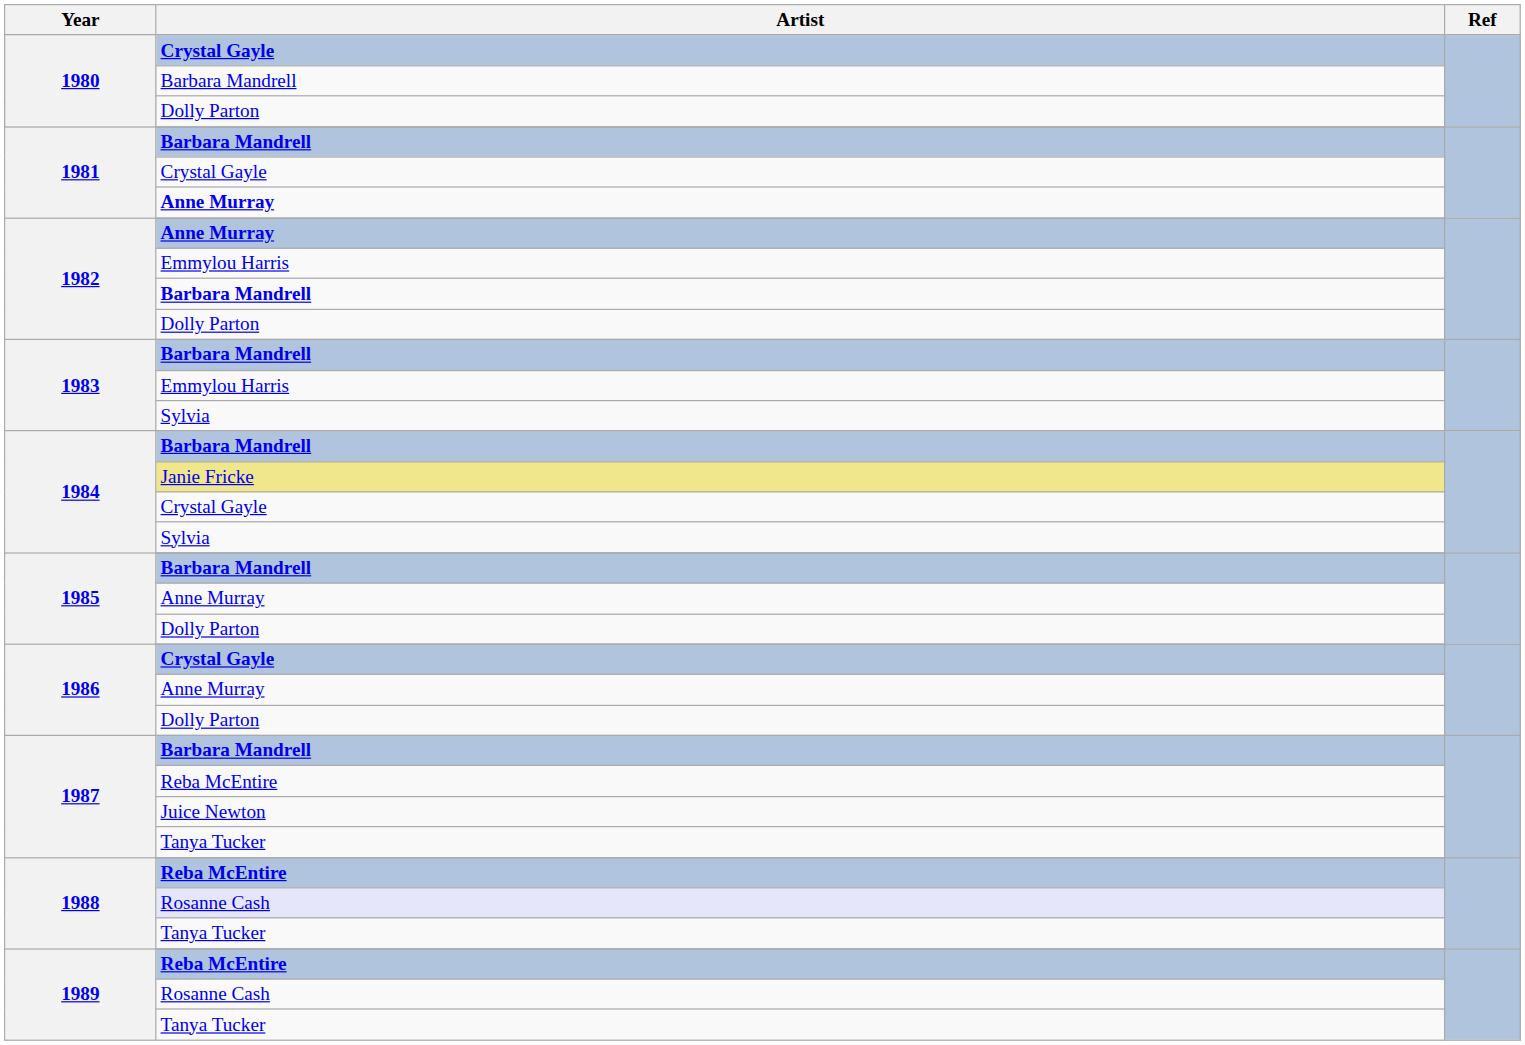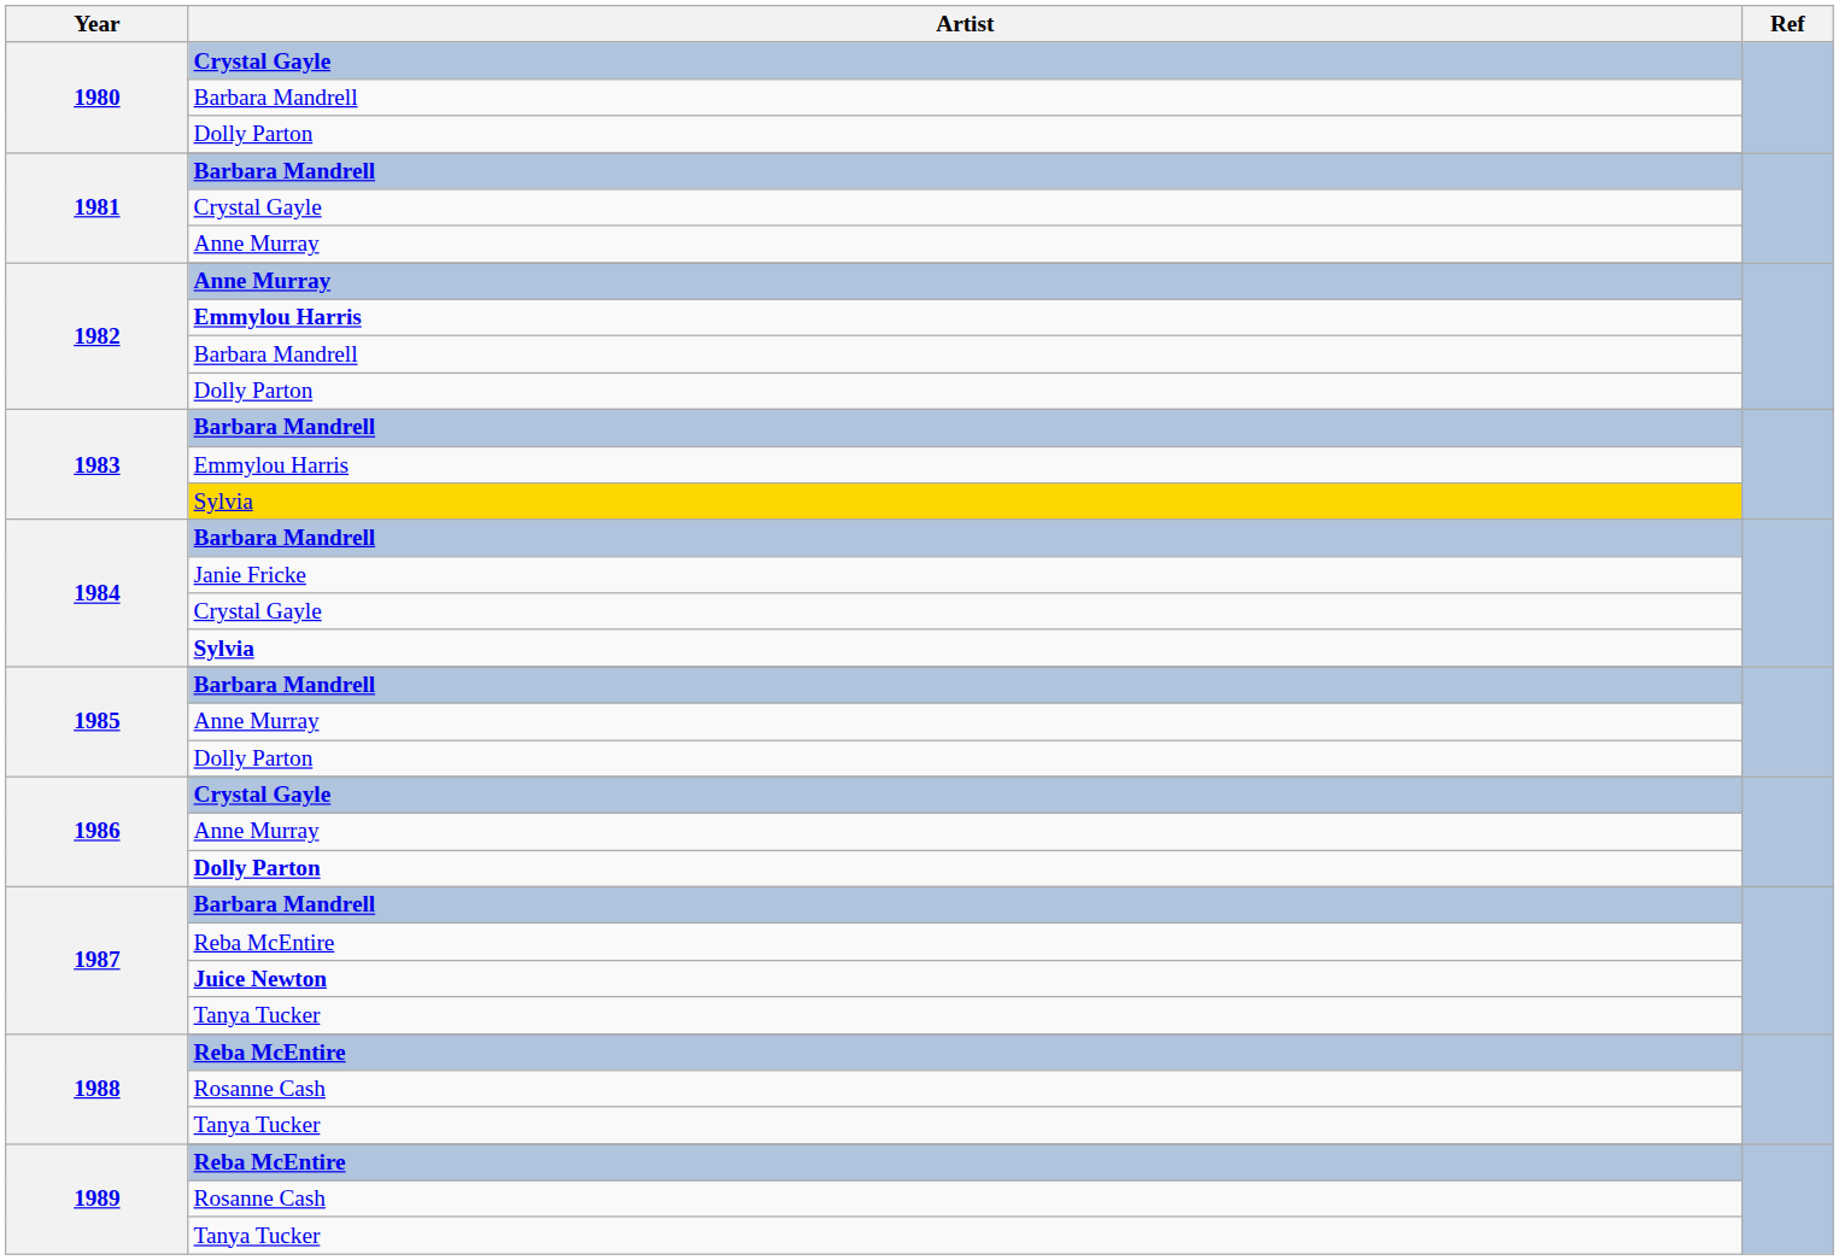1981 / Anne Murray | Artist: bold -> normal
1982 / Emmylou Harris | Artist: normal -> bold
1982 / Barbara Mandrell | Artist: bold -> normal
1983 / Sylvia | Artist: no background -> gold background
Janie Fricke | Artist: khaki background -> no background
1984 / Sylvia | Artist: normal -> bold
1986 / Dolly Parton | Artist: normal -> bold
Juice Newton | Artist: normal -> bold
1988 / Rosanne Cash | Artist: lavender background -> no background
